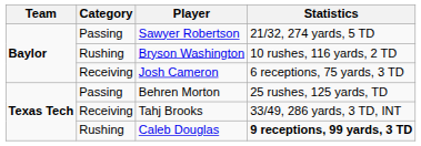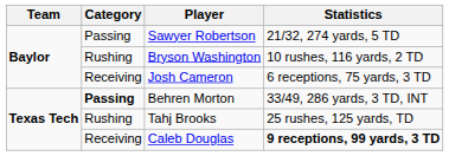Behren Morton | Category: normal -> bold
Behren Morton | Statistics: 25 rushes, 125 yards, TD -> 33/49, 286 yards, 3 TD, INT
Tahj Brooks | Category: Receiving -> Rushing
Tahj Brooks | Statistics: 33/49, 286 yards, 3 TD, INT -> 25 rushes, 125 yards, TD
Caleb Douglas | Category: Rushing -> Receiving
